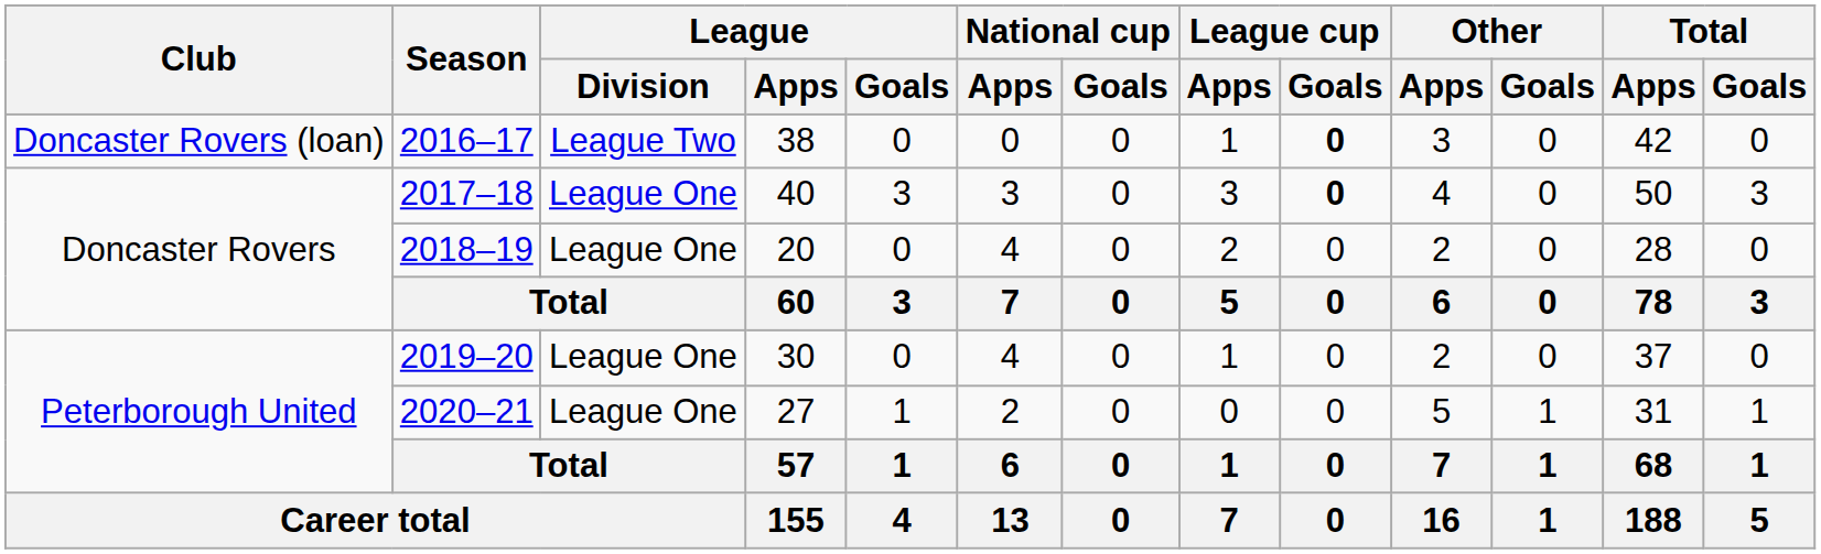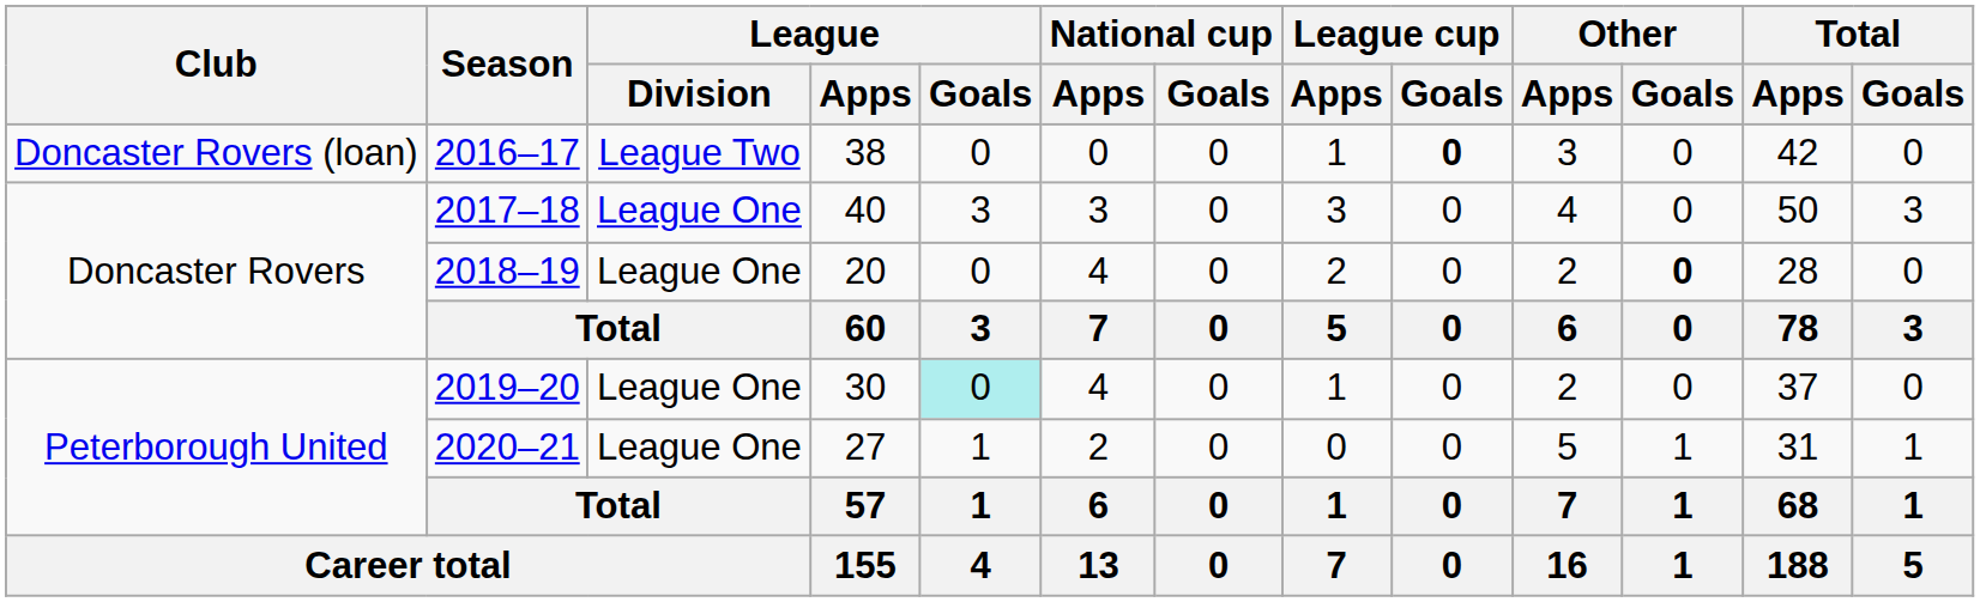2017–18 | League cup / Goals: bold -> normal
2018–19 | Other / Goals: normal -> bold
2019–20 | League / Goals: no background -> paleturquoise background
